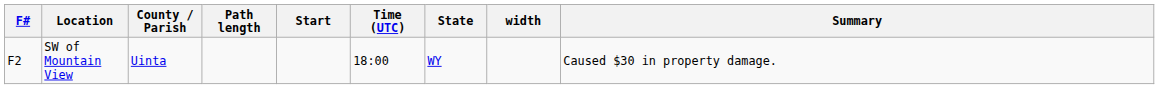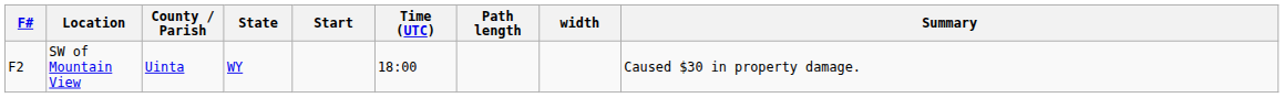columns swapped: State <-> Path length
